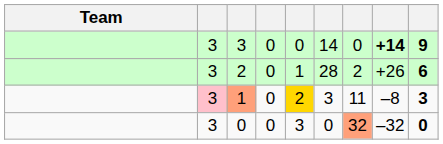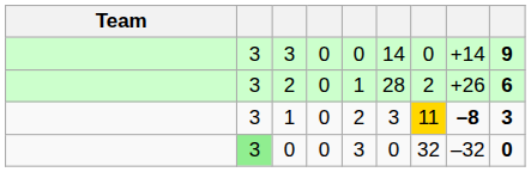row 2 | column 8: bold -> normal
row 4 | column 2: pink background -> no background
row 4 | column 3: lightsalmon background -> no background
row 4 | column 5: gold background -> no background
row 4 | column 7: no background -> gold background
row 4 | column 8: normal -> bold
row 5 | column 2: no background -> lightgreen background
row 5 | column 7: lightsalmon background -> no background
